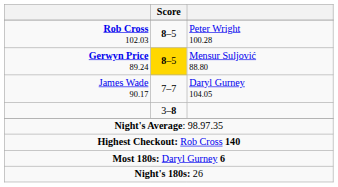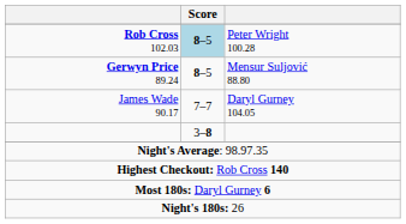Rob Cross 102.03 | Score: no background -> lightblue background
Gerwyn Price 89.24 | Score: gold background -> no background
